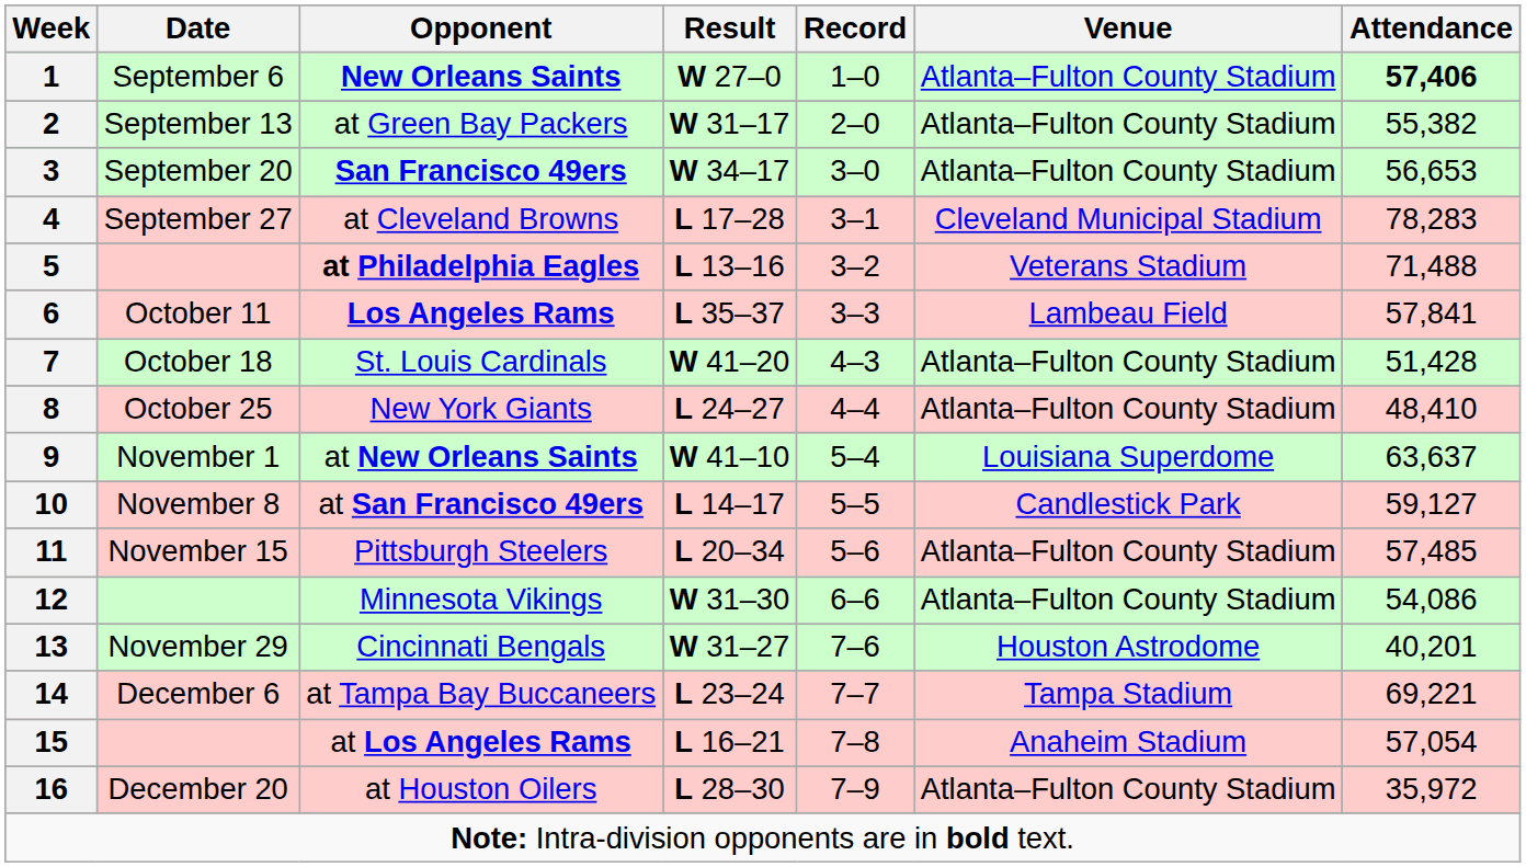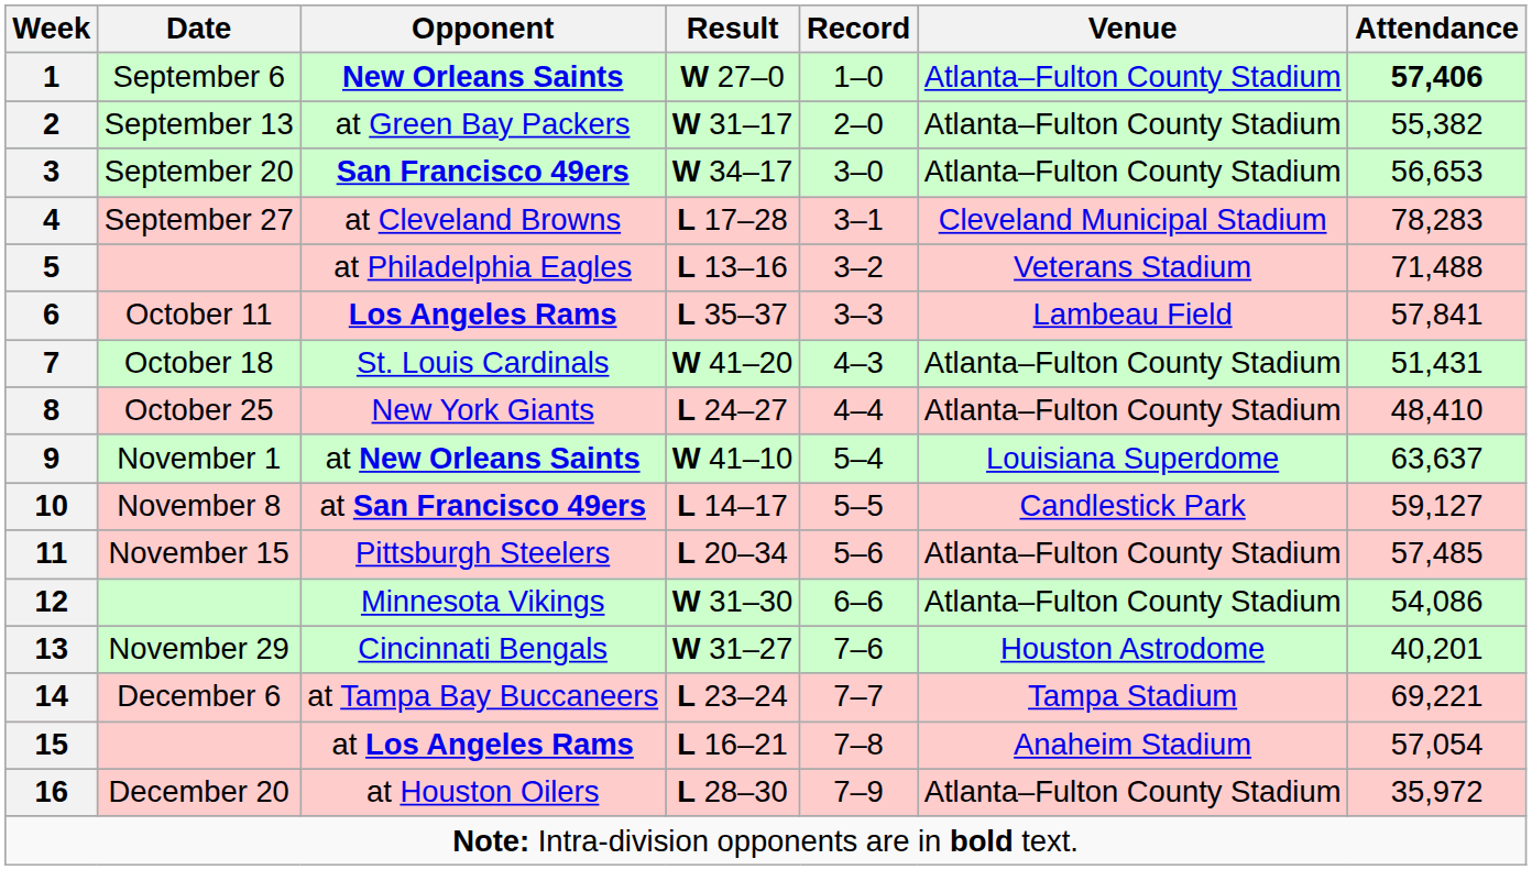5 | Opponent: bold -> normal
7 | Attendance: 51,428 -> 51,431
